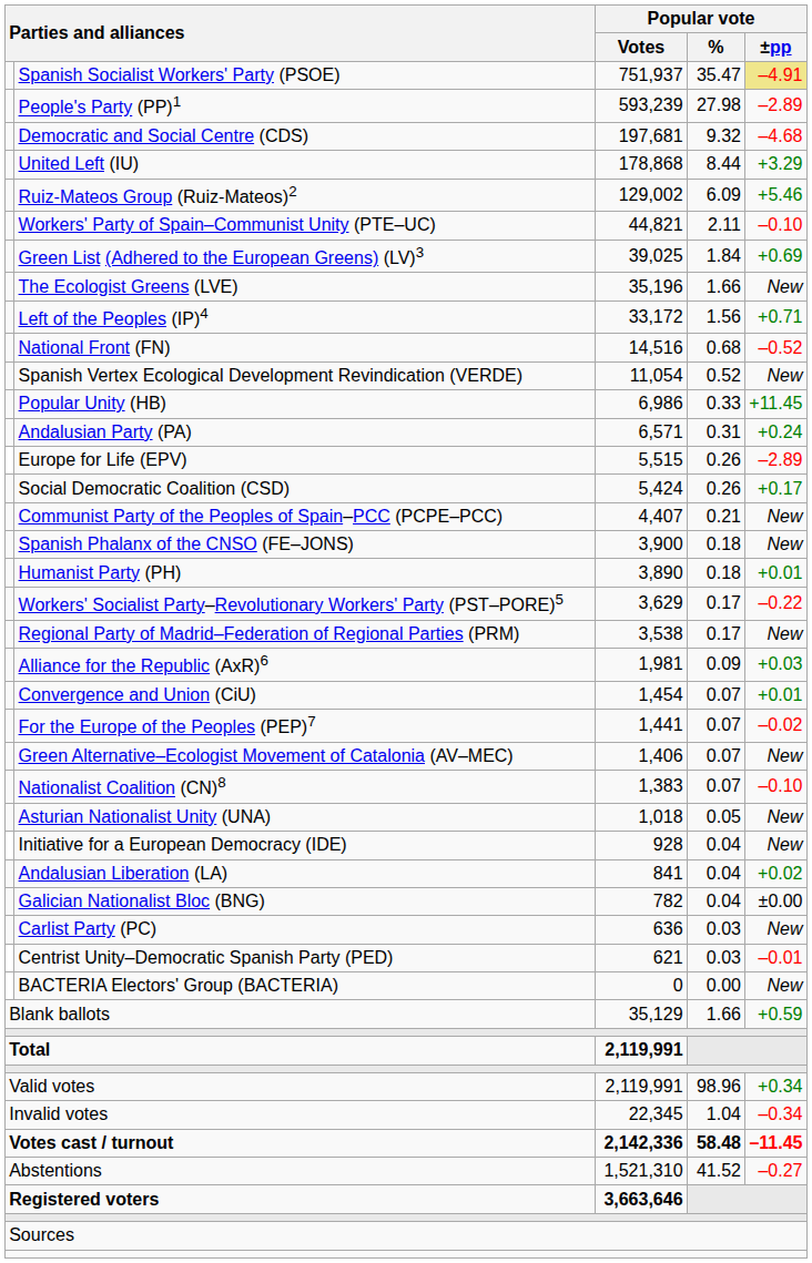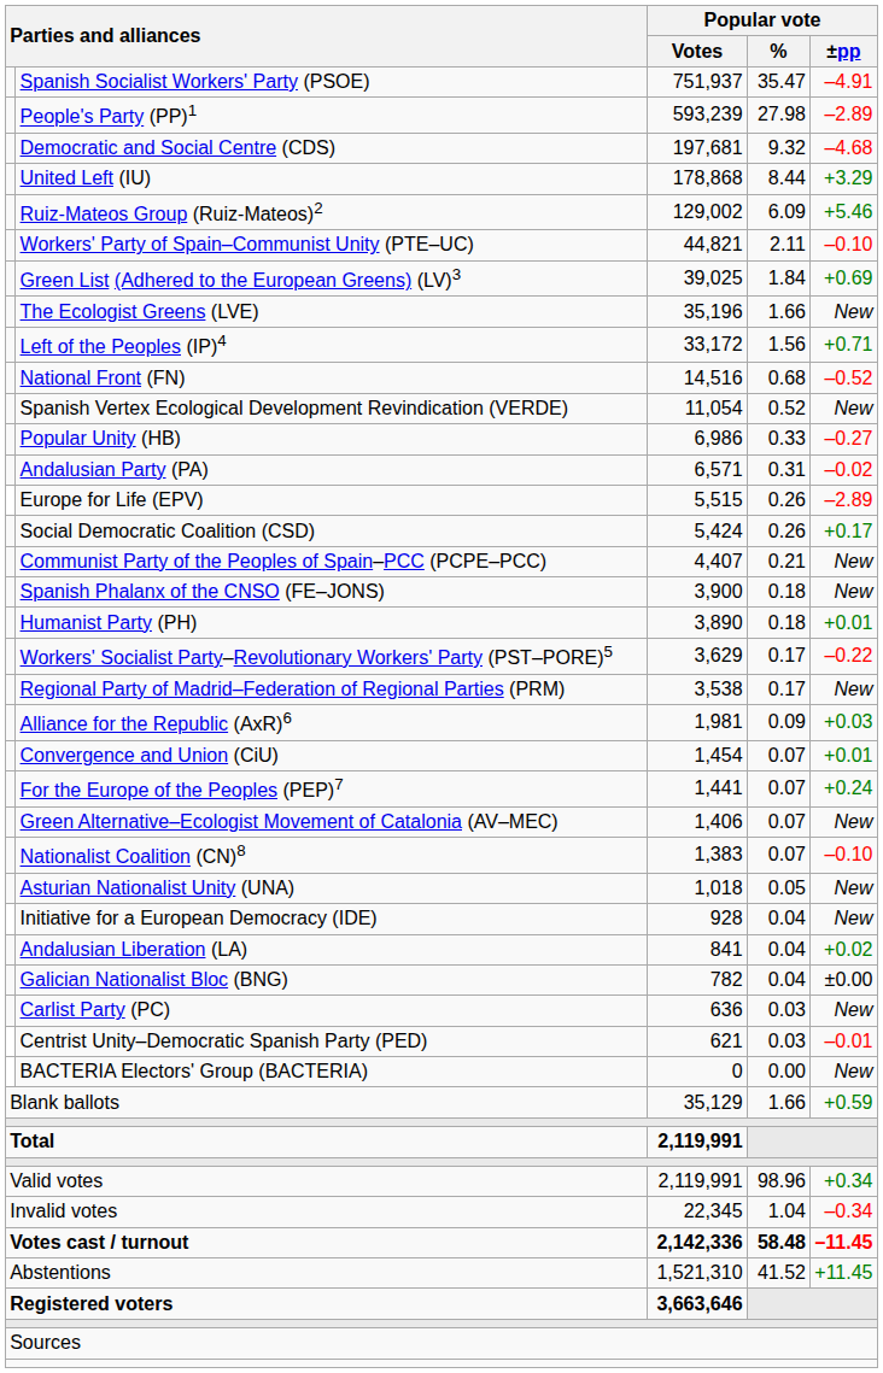Spanish Socialist Workers' Party (PSOE) | Popular vote / ±pp: khaki background -> no background
Popular Unity (HB) | Popular vote / ±pp: +11.45 -> –0.27
Andalusian Party (PA) | Popular vote / ±pp: +0.24 -> –0.02
For the Europe of the Peoples (PEP)7 | Popular vote / ±pp: –0.02 -> +0.24
Abstentions | Popular vote / ±pp: –0.27 -> +11.45
